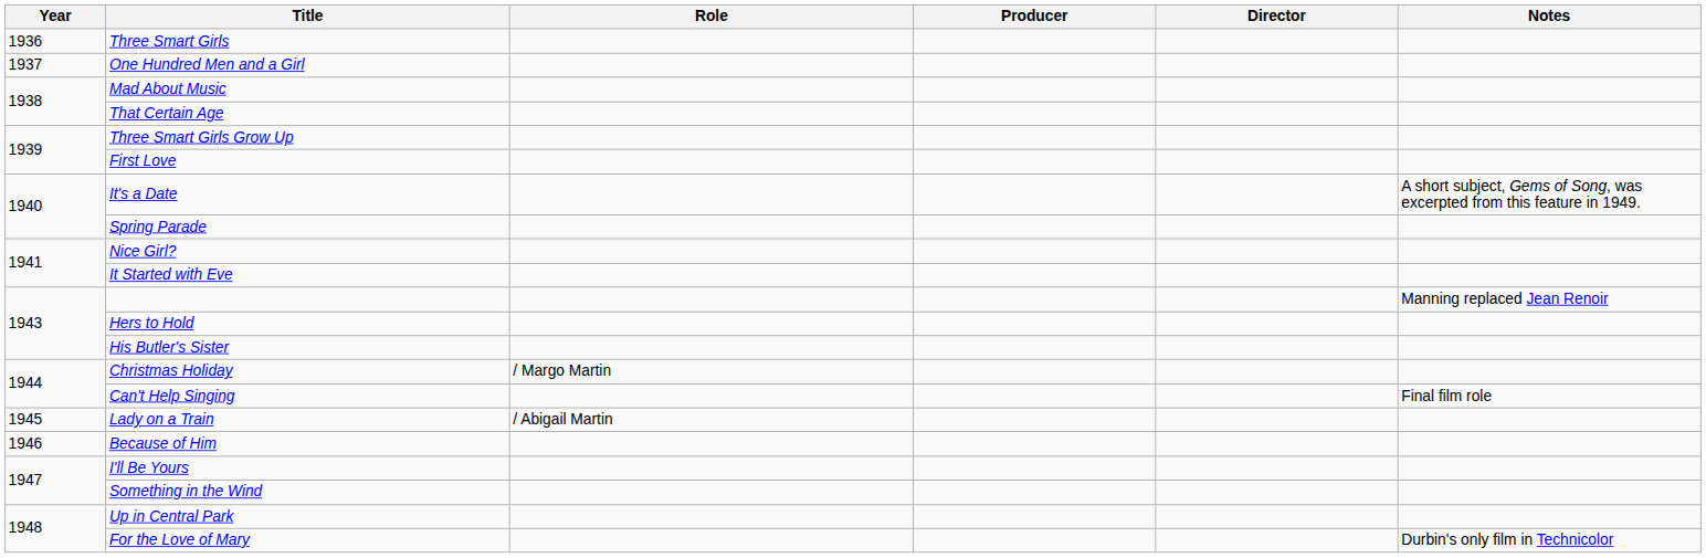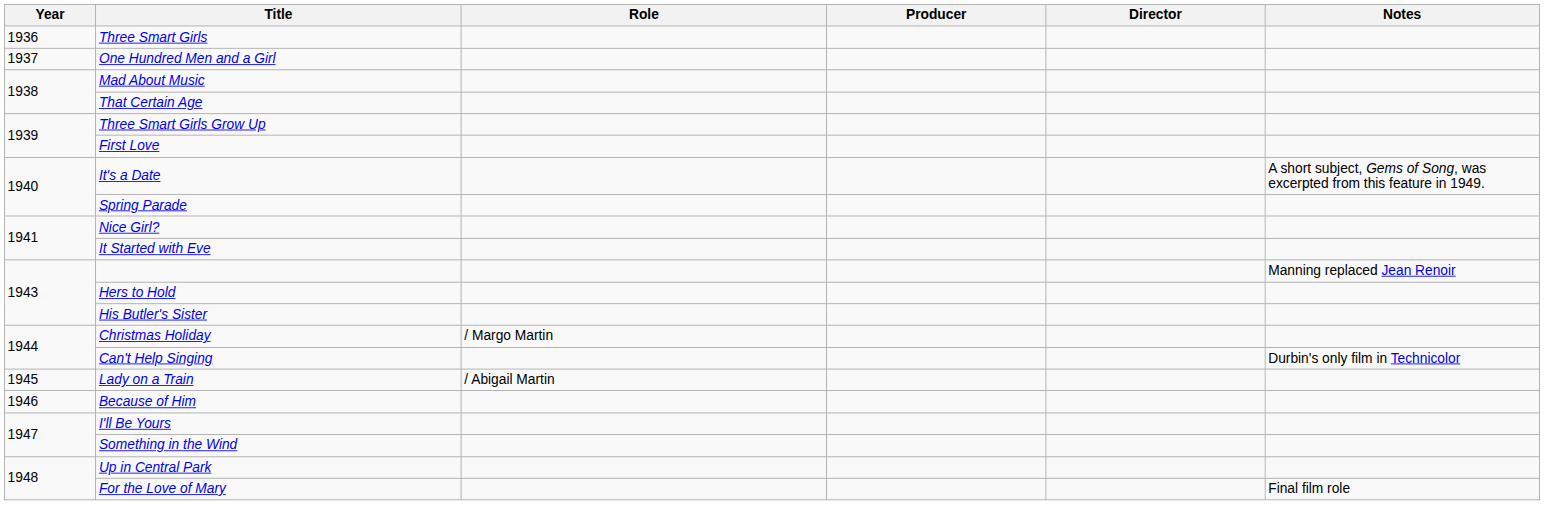Can't Help Singing | Notes: Final film role -> Durbin's only film in Technicolor
For the Love of Mary | Notes: Durbin's only film in Technicolor -> Final film role
